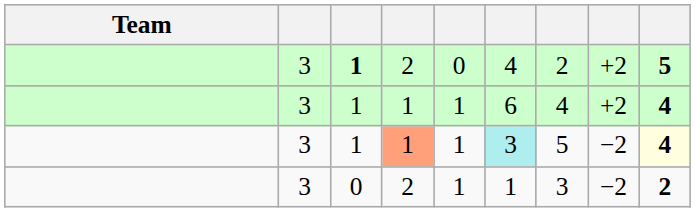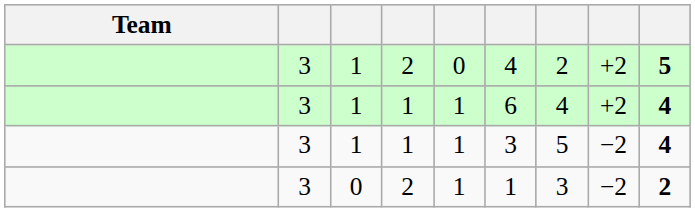row 2 | column 3: bold -> normal
row 4 | column 4: lightsalmon background -> no background
row 4 | column 6: paleturquoise background -> no background
row 4 | column 9: lightyellow background -> no background
